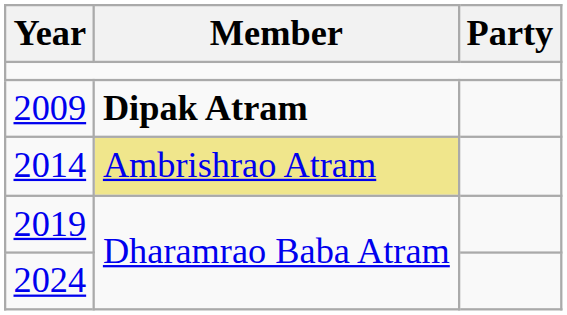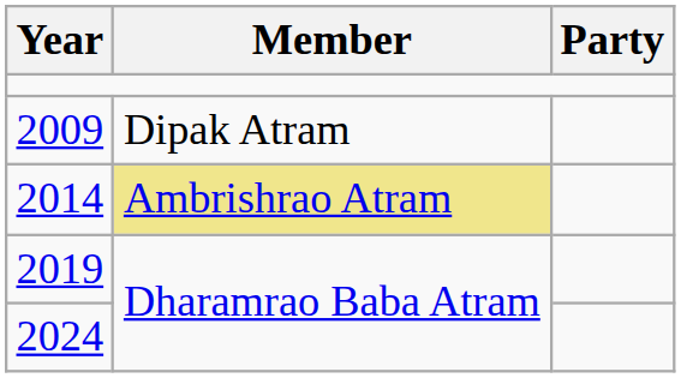2009 | Member: bold -> normal
